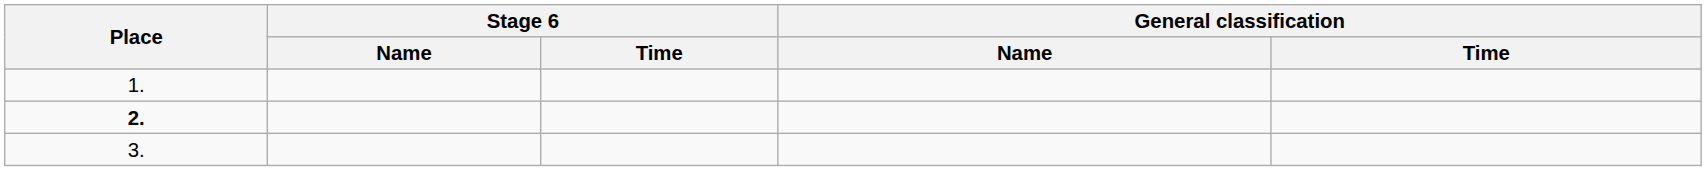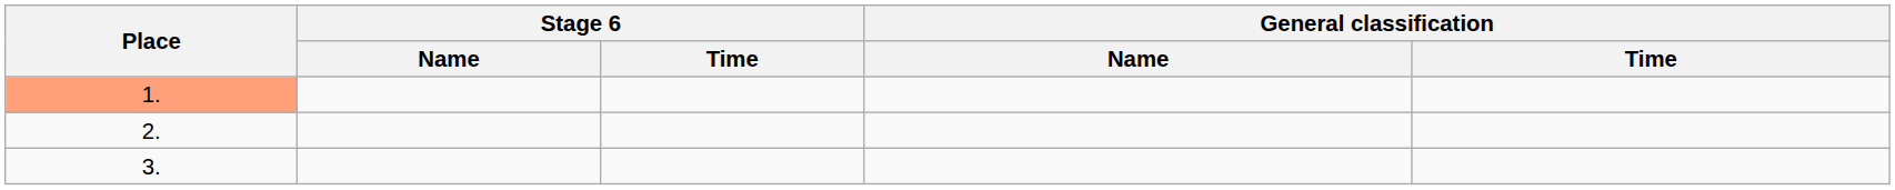1. | Place: no background -> lightsalmon background
2. | Place: bold -> normal
